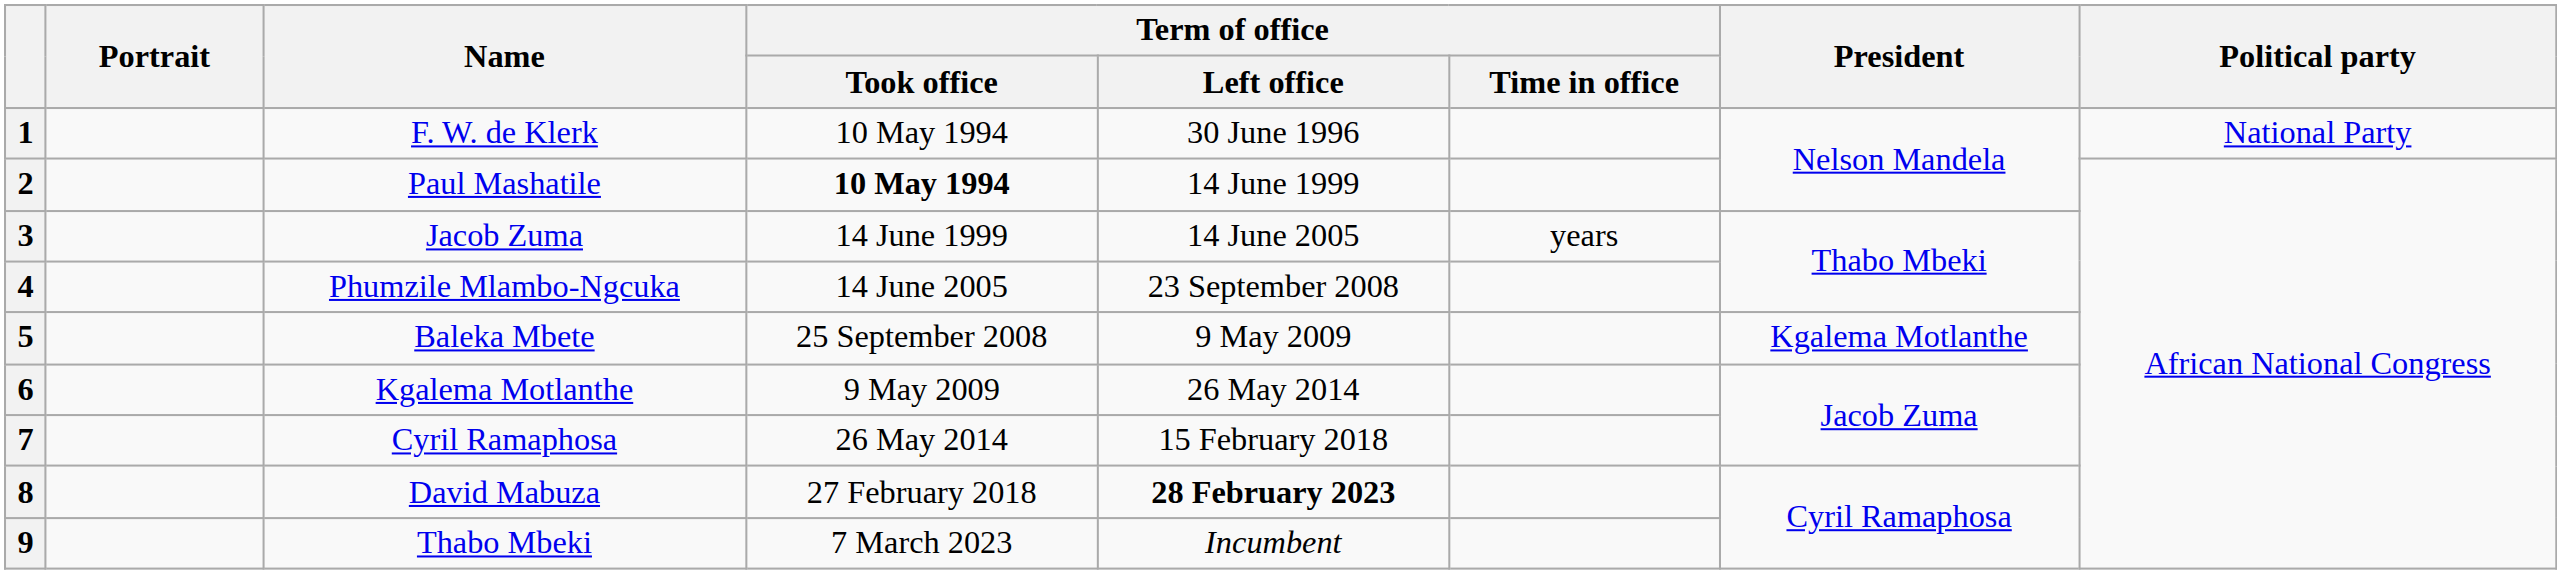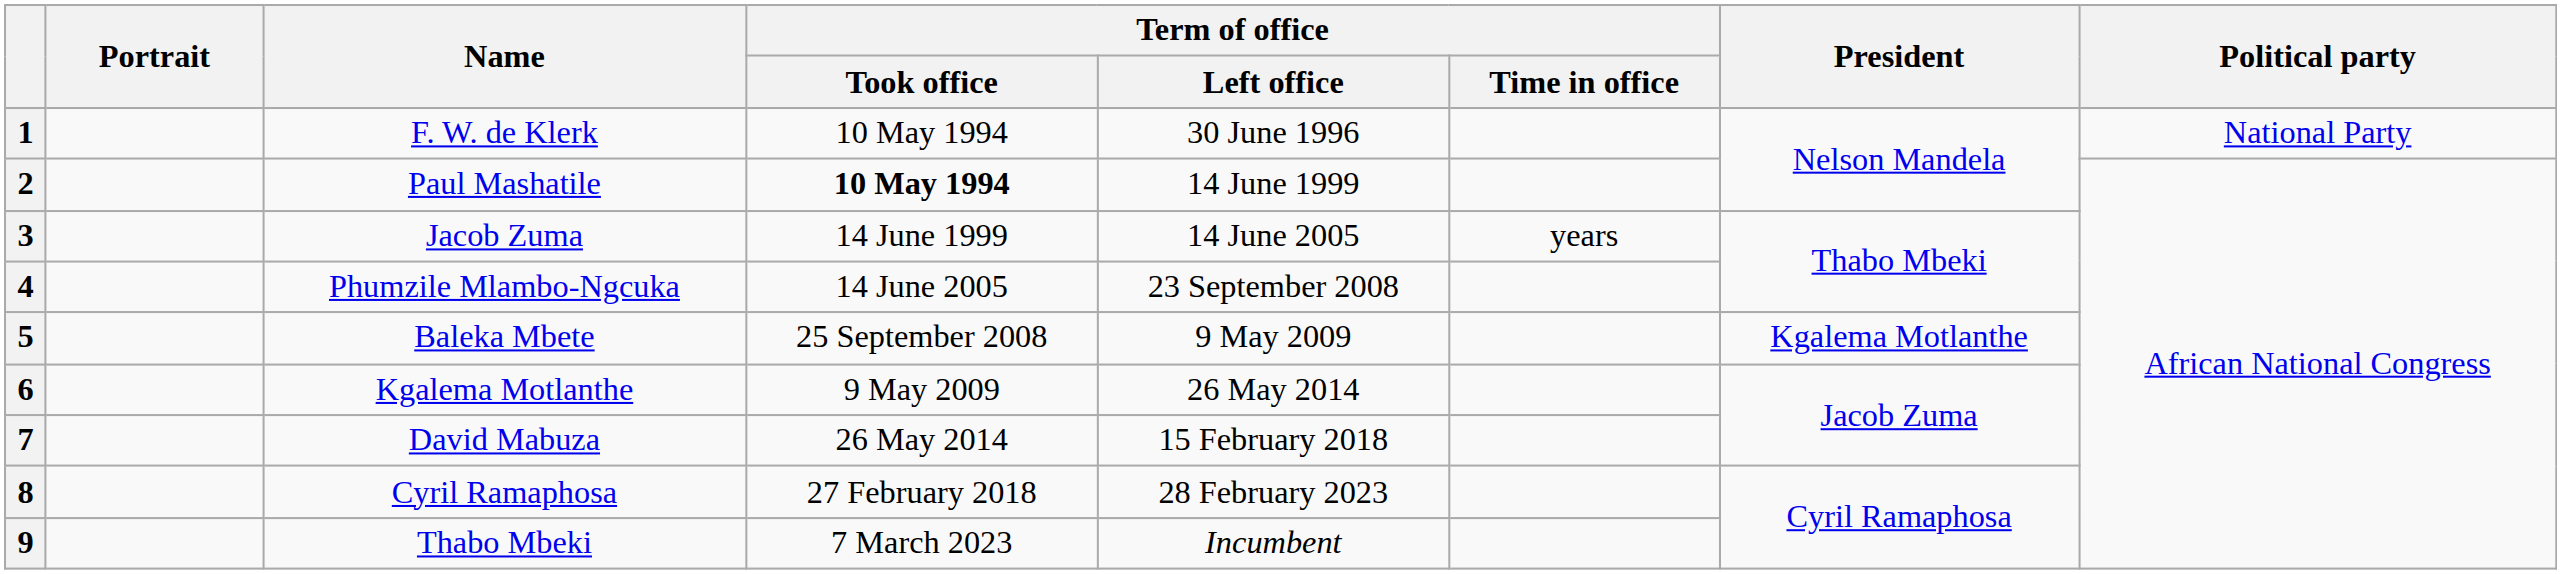7 | Name: Cyril Ramaphosa -> David Mabuza
8 | Name: David Mabuza -> Cyril Ramaphosa
8 | Term of office / Left office: bold -> normal
